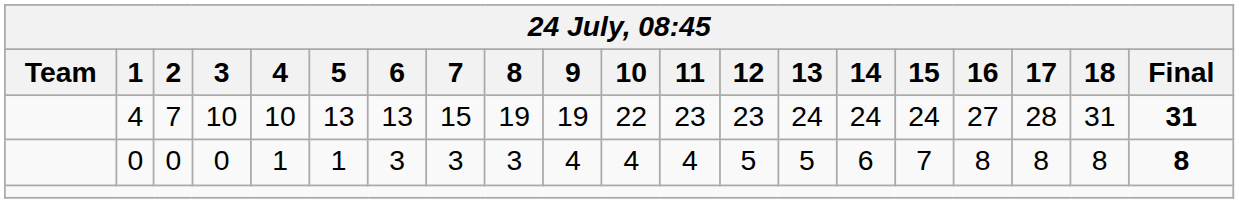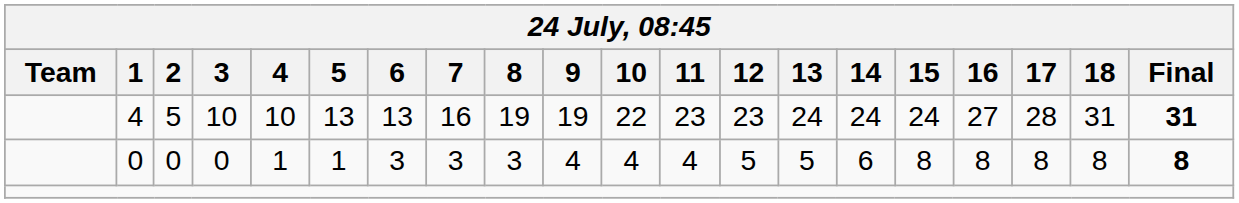row 3 | 2: 7 -> 5
row 3 | 7: 15 -> 16
row 4 | 15: 7 -> 8
